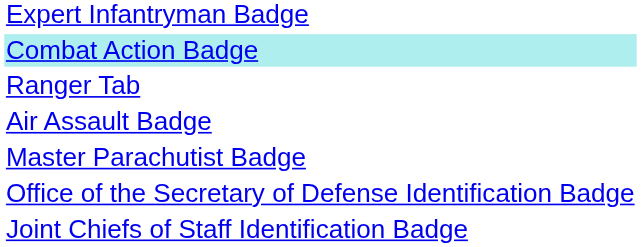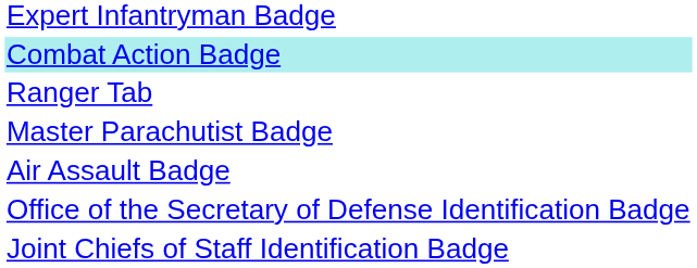row 4 | column 1: Air Assault Badge -> Master Parachutist Badge
row 5 | column 1: Master Parachutist Badge -> Air Assault Badge
